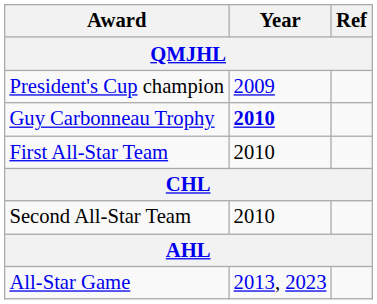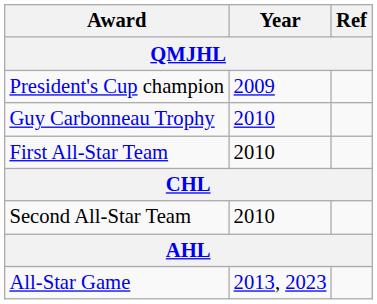Guy Carbonneau Trophy | Year: bold -> normal
